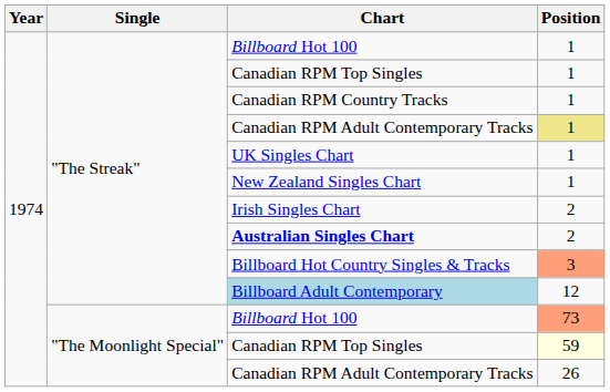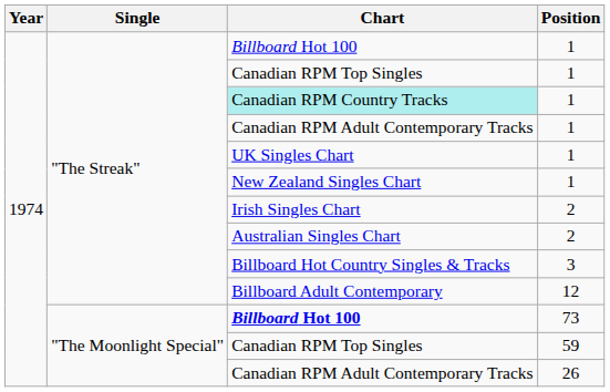Canadian RPM Country Tracks | Chart: no background -> paleturquoise background
Canadian RPM Adult Contemporary Tracks / 1 | Position: khaki background -> no background
Australian Singles Chart | Chart: bold -> normal
Billboard Hot Country Singles & Tracks | Position: lightsalmon background -> no background
Billboard Adult Contemporary | Chart: lightblue background -> no background
Billboard Hot 100 / 73 | Chart: normal -> bold
Billboard Hot 100 / 73 | Position: lightsalmon background -> no background
Canadian RPM Top Singles / 59 | Position: lightyellow background -> no background
